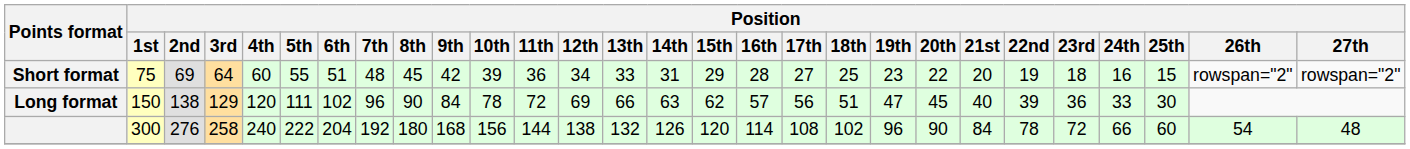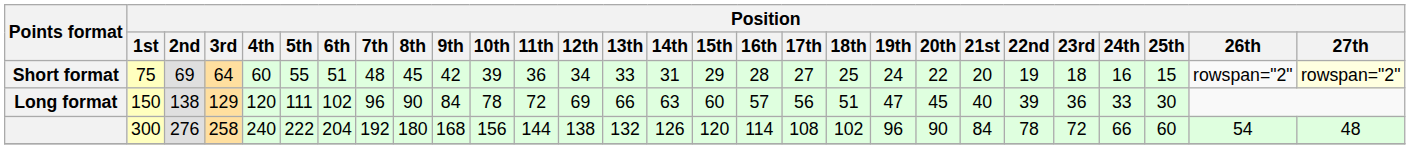Short format | Position / 19th: 23 -> 24
Short format | Position / 27th: no background -> lightyellow background
Long format | Position / 15th: 62 -> 60
